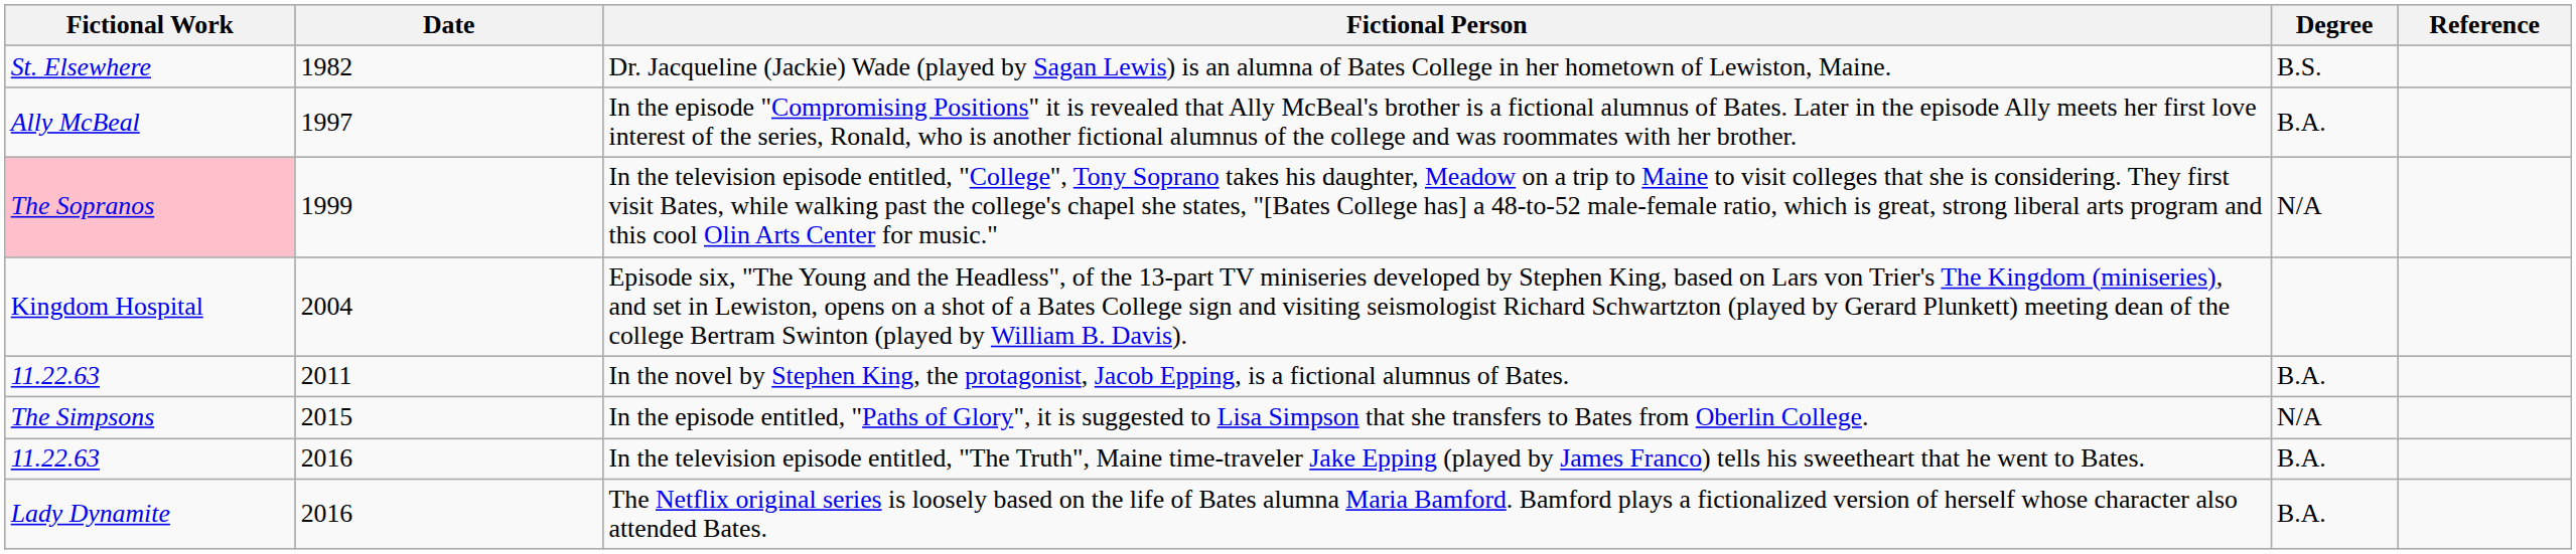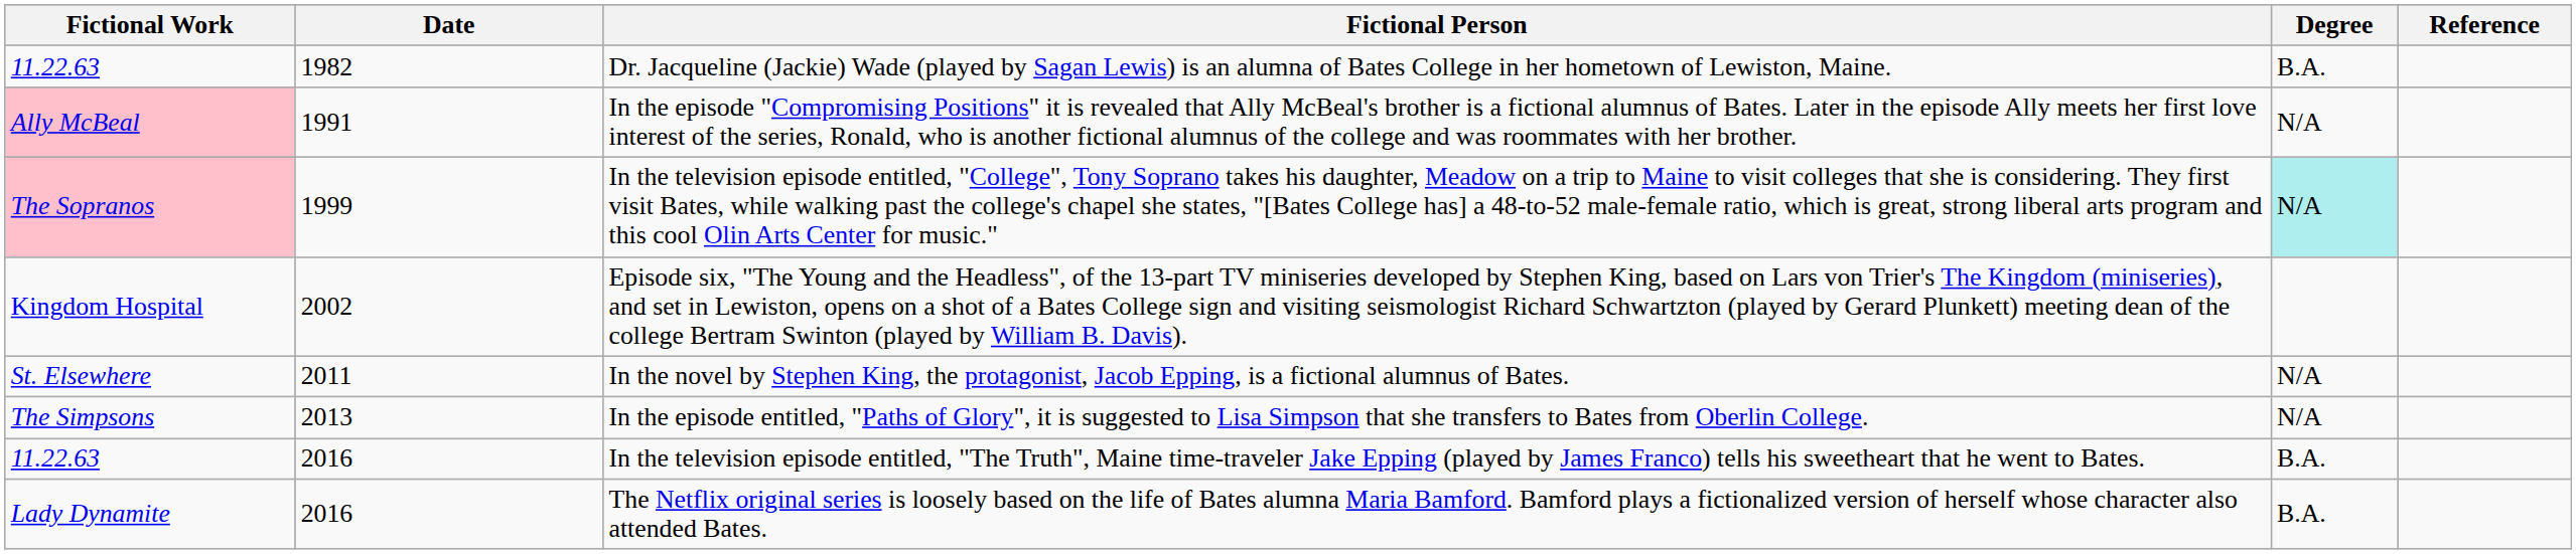row 2 | Fictional Work: St. Elsewhere -> 11.22.63
row 2 | Degree: B.S. -> B.A.
row 3 | Fictional Work: no background -> pink background
row 3 | Date: 1997 -> 1991
row 3 | Degree: B.A. -> N/A
row 4 | Degree: no background -> paleturquoise background
row 5 | Date: 2004 -> 2002
row 6 | Fictional Work: 11.22.63 -> St. Elsewhere
row 6 | Degree: B.A. -> N/A
row 7 | Date: 2015 -> 2013
